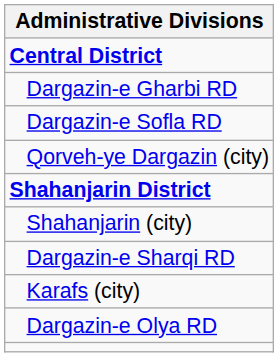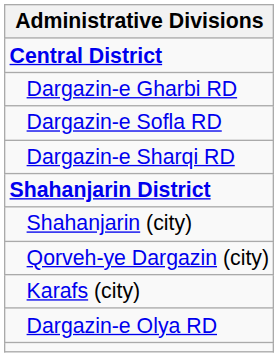row 5 | column 1: Qorveh-ye Dargazin (city) -> Dargazin-e Sharqi RD
row 8 | column 1: Dargazin-e Sharqi RD -> Qorveh-ye Dargazin (city)
